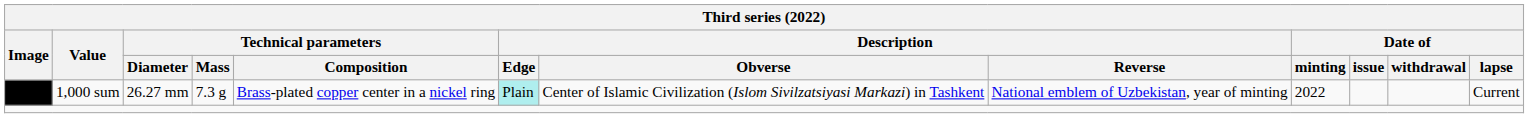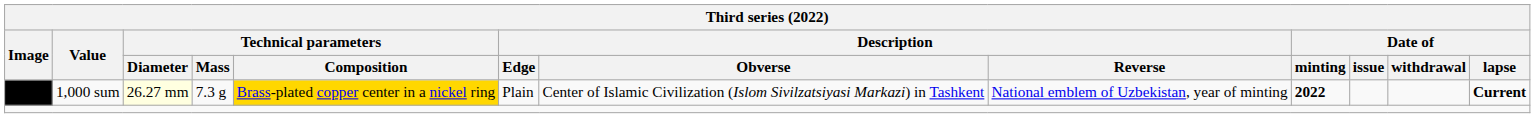row 4 | Third series (2022) / Technical parameters / Diameter: no background -> lightyellow background
row 4 | Third series (2022) / Technical parameters / Composition: no background -> gold background
row 4 | Third series (2022) / Description / Edge: paleturquoise background -> no background
row 4 | Third series (2022) / Date of / minting: normal -> bold
row 4 | Third series (2022) / Date of / lapse: normal -> bold
